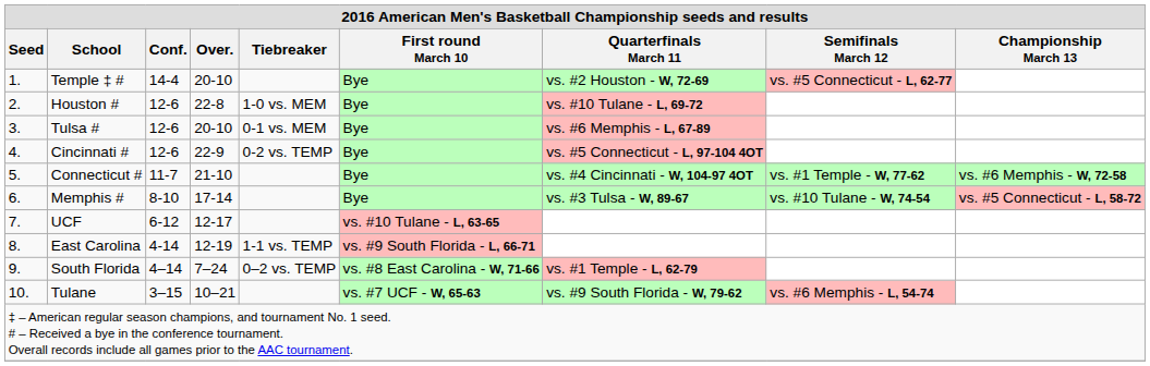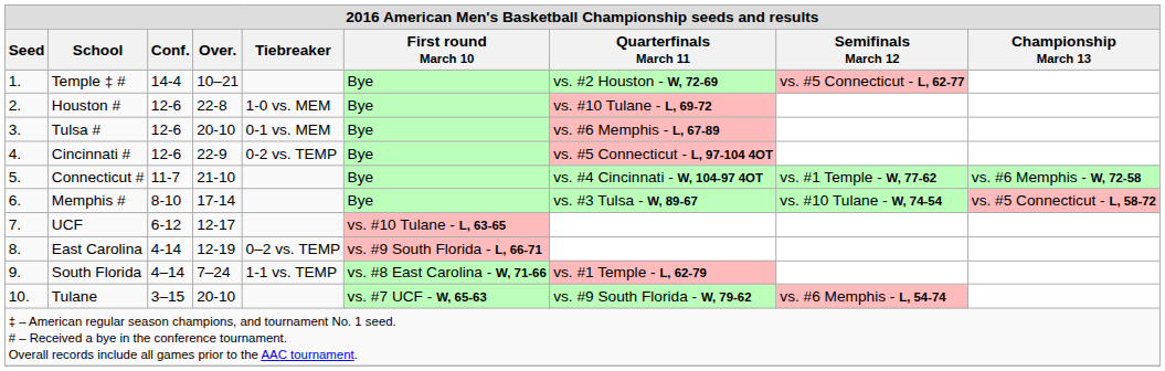Temple ‡ # | Over.: 20-10 -> 10–21
East Carolina | Tiebreaker: 1-1 vs. TEMP -> 0–2 vs. TEMP
South Florida | Tiebreaker: 0–2 vs. TEMP -> 1-1 vs. TEMP
Tulane | Over.: 10–21 -> 20-10
